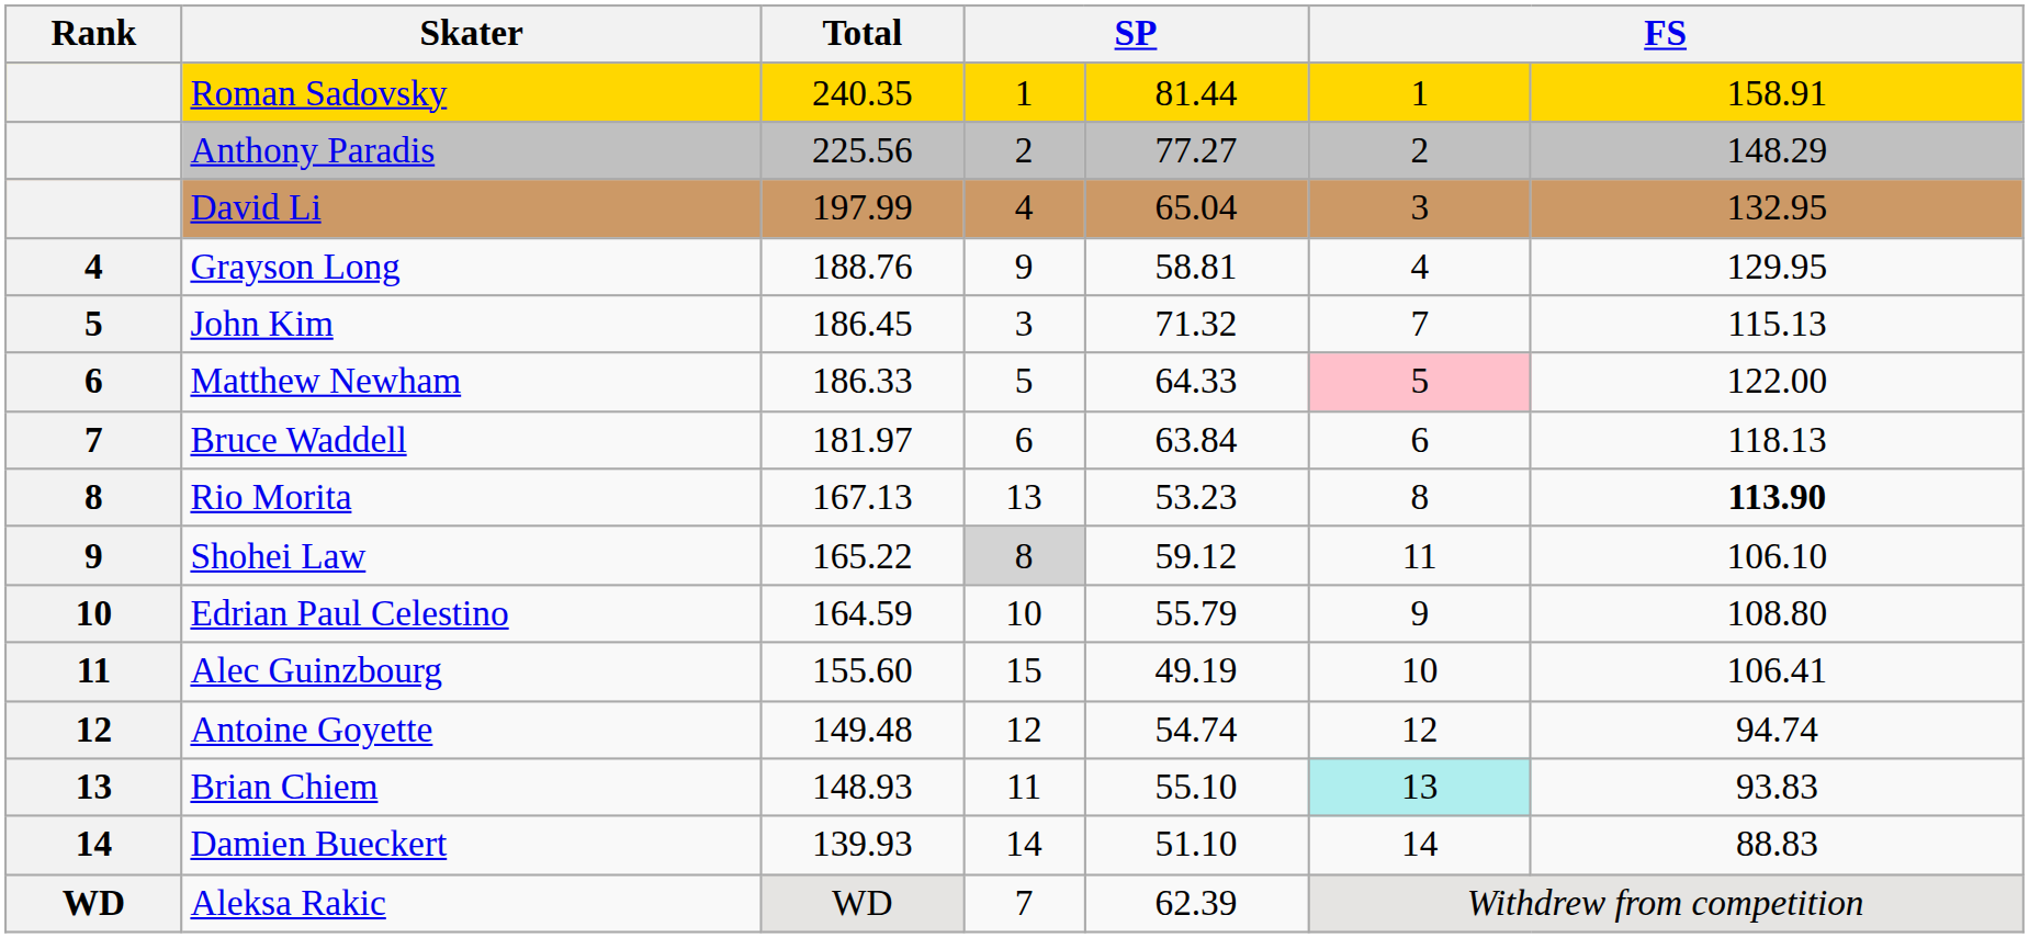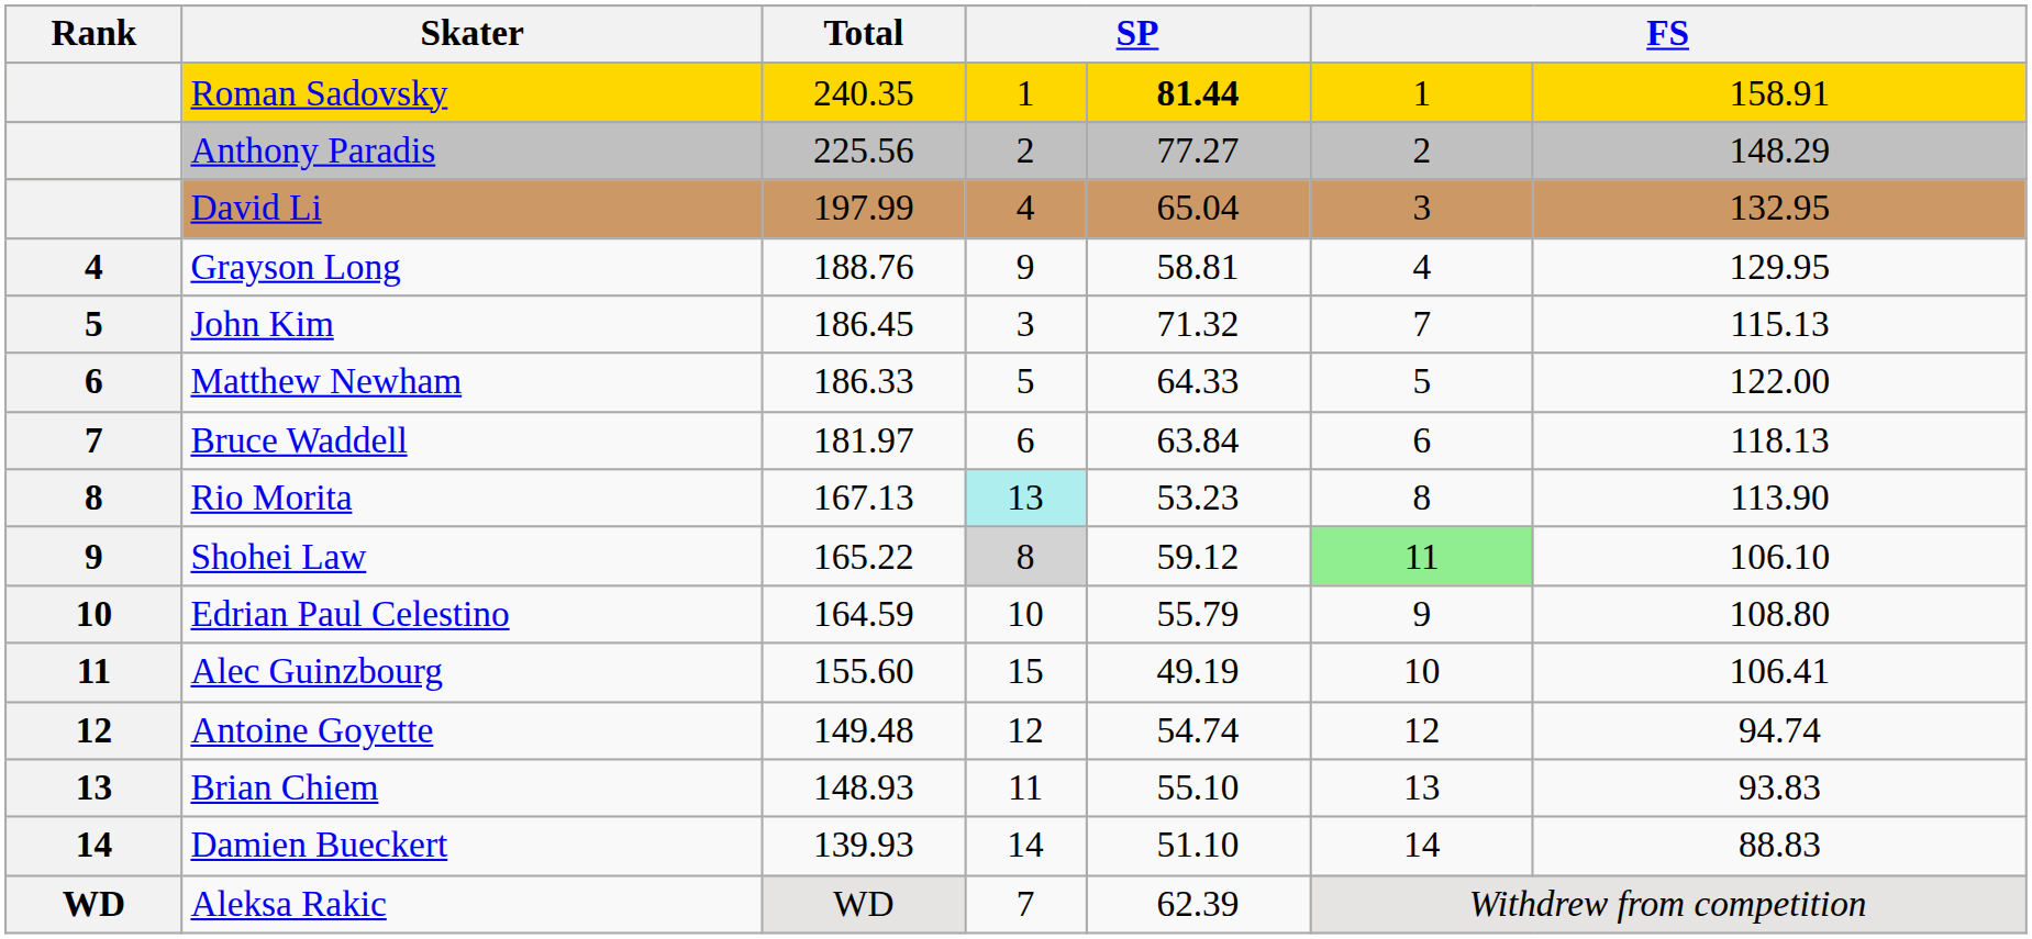Roman Sadovsky | column 5: normal -> bold
Matthew Newham | column 6: pink background -> no background
Rio Morita | column 4: no background -> paleturquoise background
Rio Morita | column 7: bold -> normal
Shohei Law | column 6: no background -> lightgreen background
Brian Chiem | column 6: paleturquoise background -> no background
